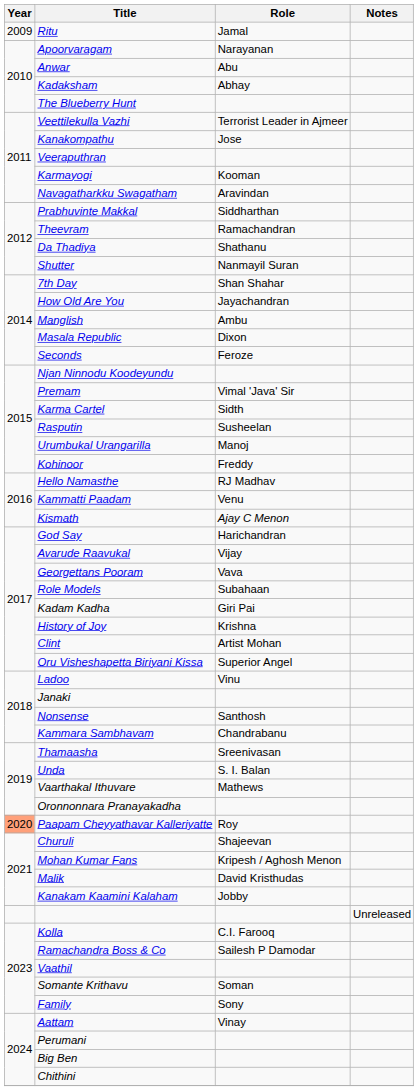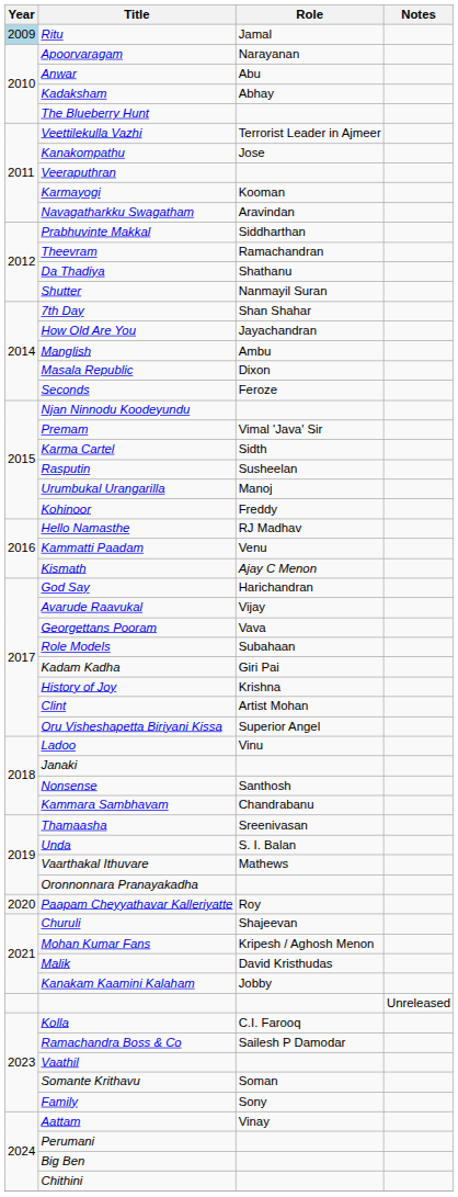Ritu | Year: no background -> lightblue background
Paapam Cheyyathavar Kalleriyatte | Year: lightsalmon background -> no background
